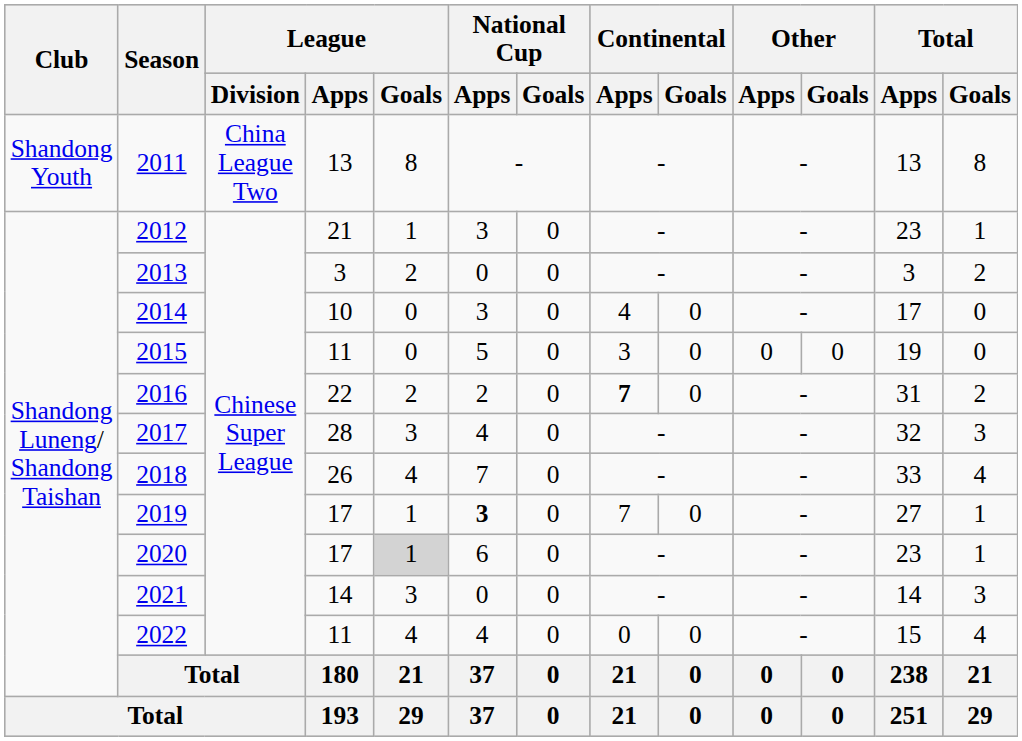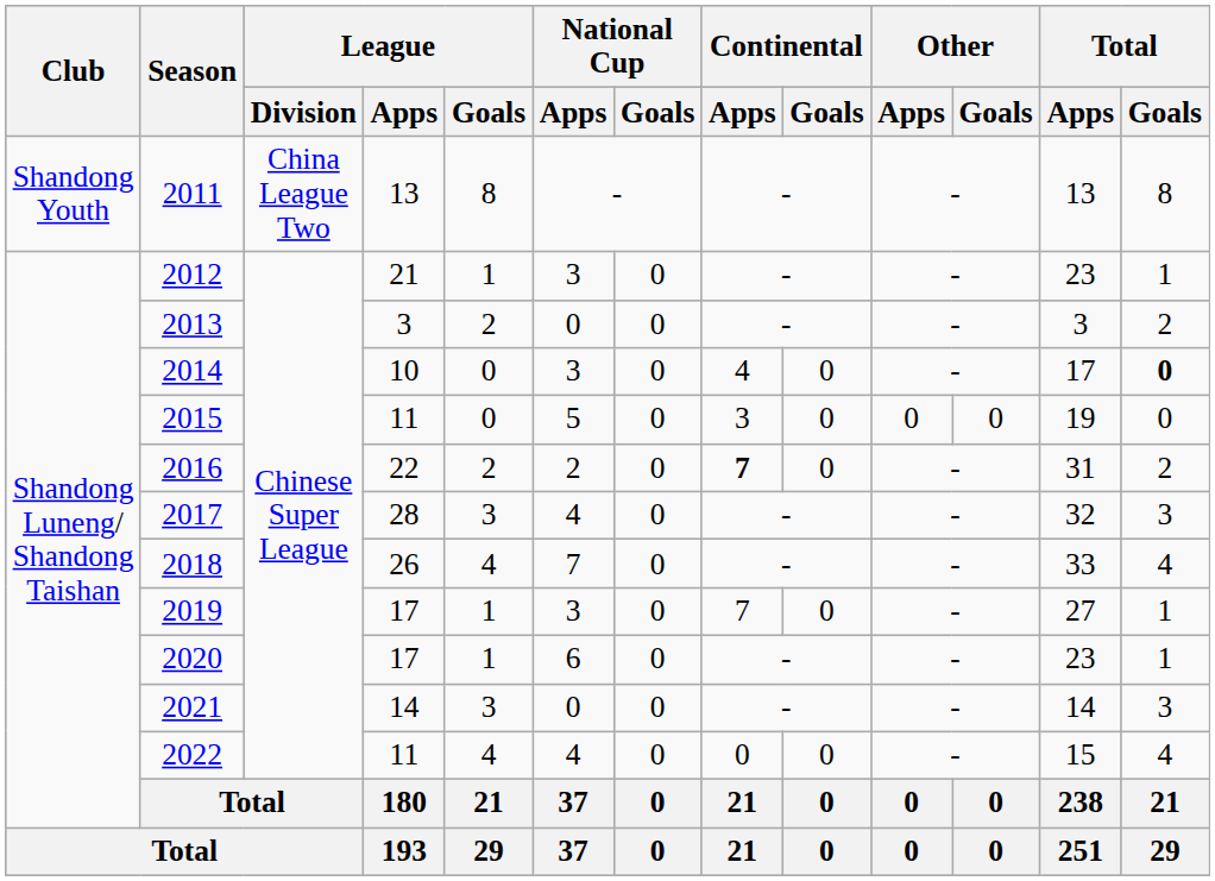2014 | Total / Goals: normal -> bold
2019 | National Cup / Apps: bold -> normal
2020 | League / Goals: lightgrey background -> no background
